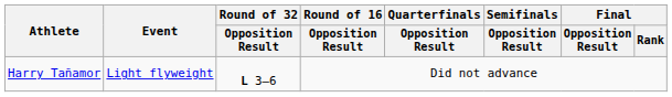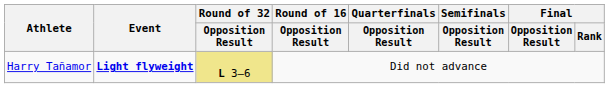Harry Tañamor | Event: normal -> bold
Harry Tañamor | Round of 32 / Opposition Result: no background -> khaki background
